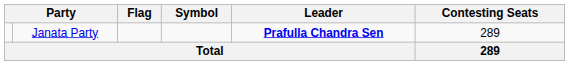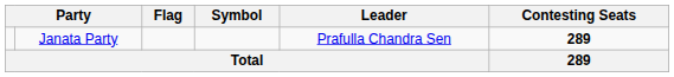Janata Party | Leader: bold -> normal
Janata Party | Contesting Seats: normal -> bold
